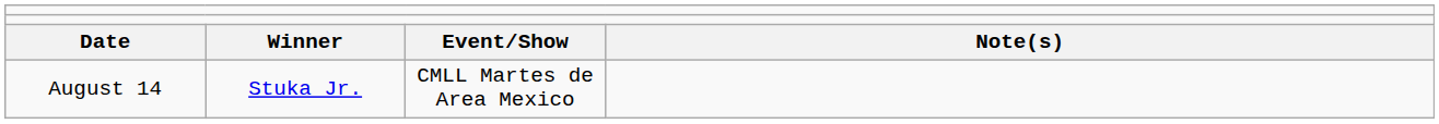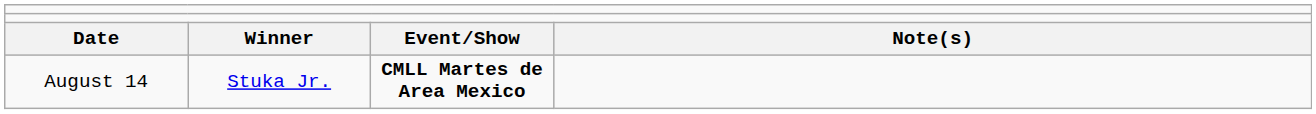August 14 | column 3: normal -> bold
